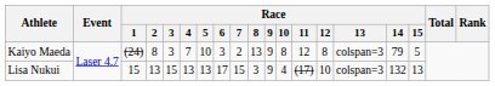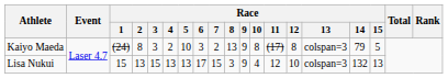Kaiyo Maeda | Race / 4: 7 -> 2
Kaiyo Maeda | Race / 11: 12 -> (17)
Lisa Nukui | Race / 11: (17) -> 12
